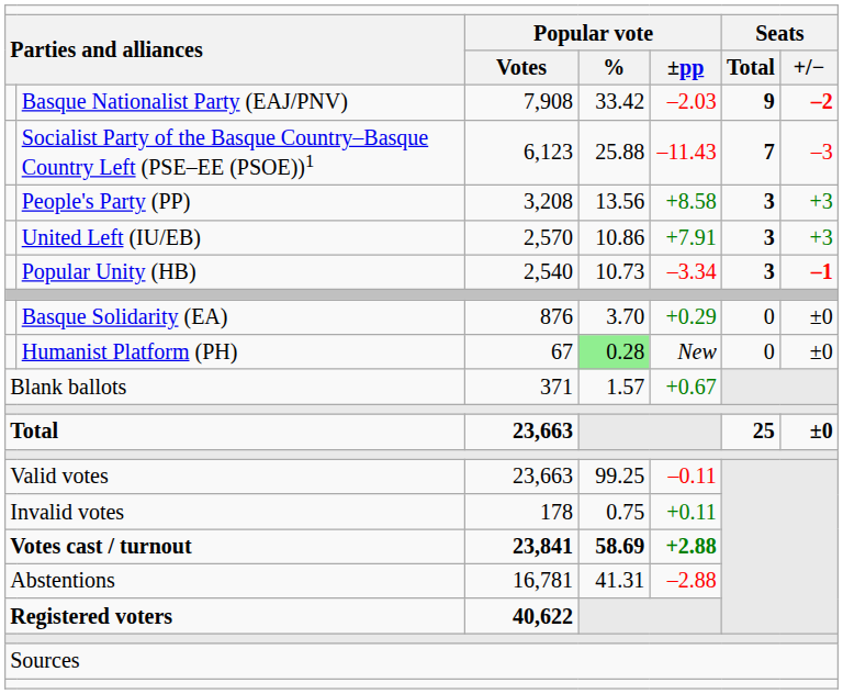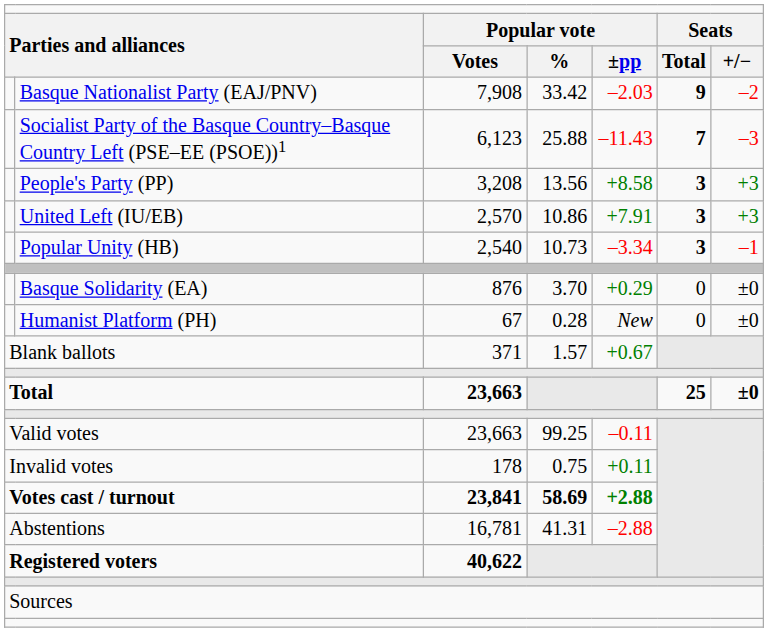Basque Nationalist Party (EAJ/PNV) | column 7: bold -> normal
Popular Unity (HB) | column 7: bold -> normal
Humanist Platform (PH) | column 4: lightgreen background -> no background
